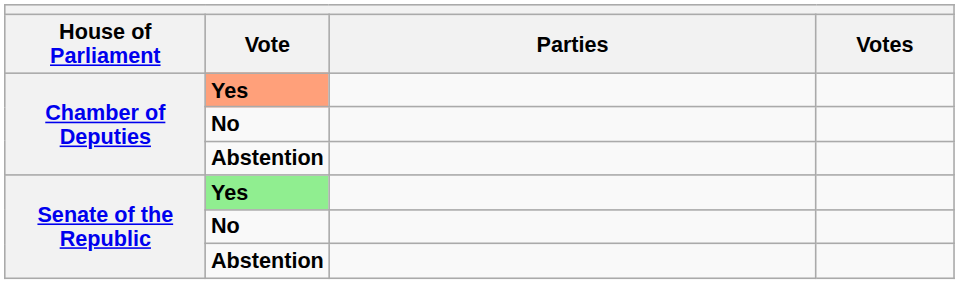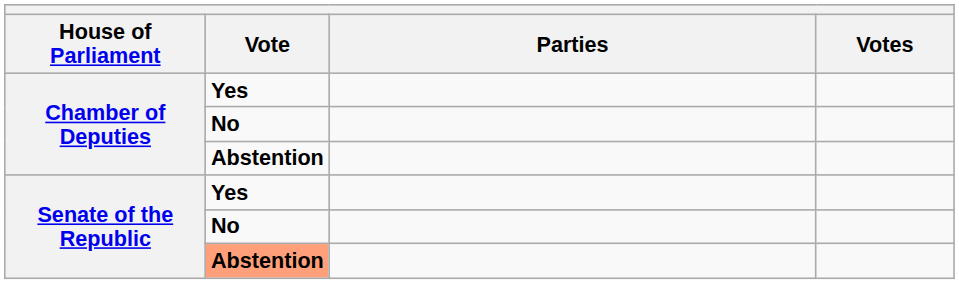Chamber of Deputies / Yes | Vote: lightsalmon background -> no background
Senate of the Republic / Yes | Vote: lightgreen background -> no background
Senate of the Republic / Abstention | Vote: no background -> lightsalmon background
